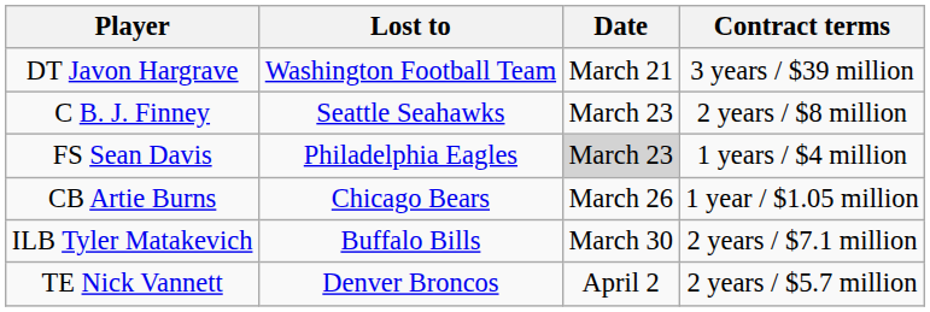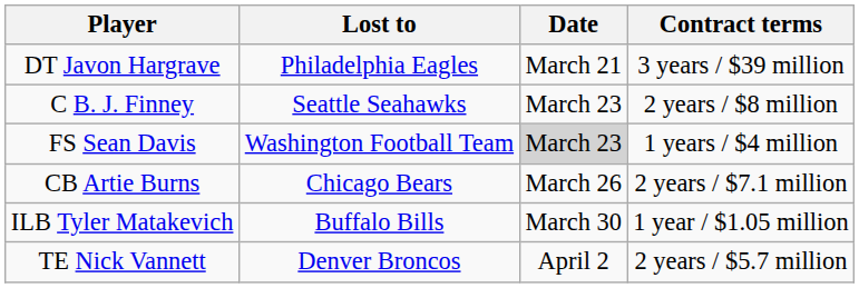DT Javon Hargrave | Lost to: Washington Football Team -> Philadelphia Eagles
FS Sean Davis | Lost to: Philadelphia Eagles -> Washington Football Team
CB Artie Burns | Contract terms: 1 year / $1.05 million -> 2 years / $7.1 million
ILB Tyler Matakevich | Contract terms: 2 years / $7.1 million -> 1 year / $1.05 million
